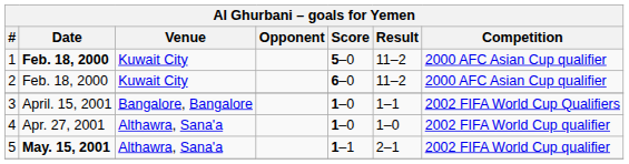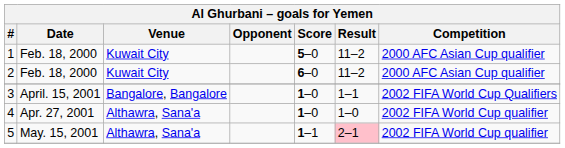1 | Date: bold -> normal
5 | Date: bold -> normal
5 | Result: no background -> pink background
